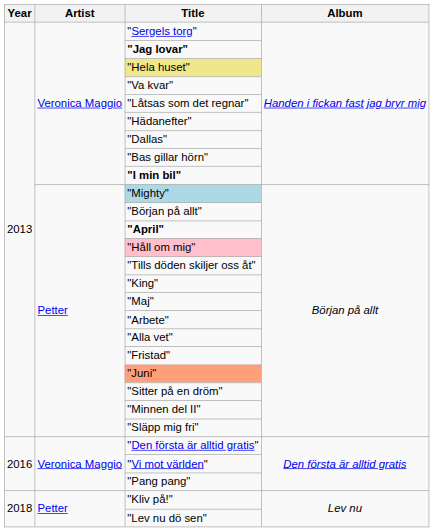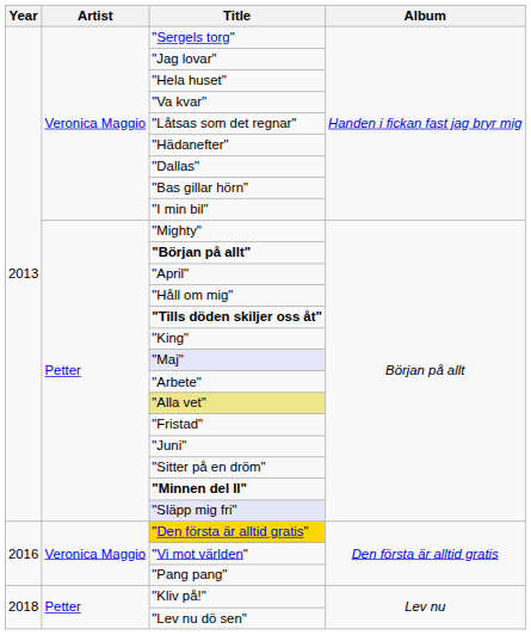"Jag lovar" | Title: bold -> normal
"Hela huset" | Title: khaki background -> no background
"I min bil" | Title: bold -> normal
"Mighty" | Title: lightblue background -> no background
"Början på allt" | Title: normal -> bold
"April" | Title: bold -> normal
"Håll om mig" | Title: pink background -> no background
"Tills döden skiljer oss åt" | Title: normal -> bold
"Maj" | Title: no background -> lavender background
"Alla vet" | Title: no background -> khaki background
"Juni" | Title: lightsalmon background -> no background
"Minnen del II" | Title: normal -> bold
"Släpp mig fri" | Title: no background -> lavender background
"Den första är alltid gratis" | Title: no background -> gold background
